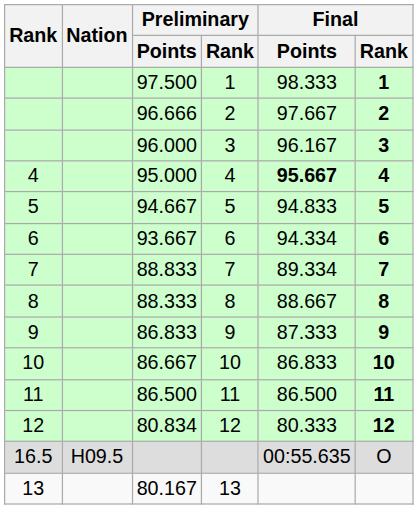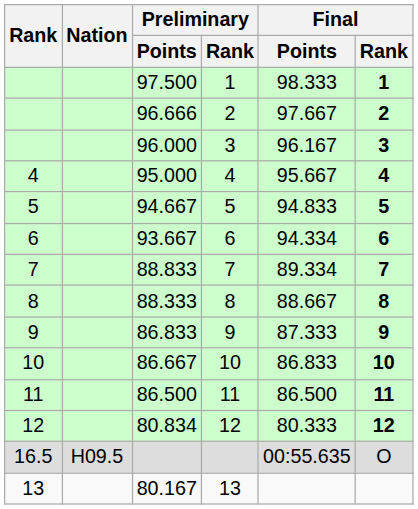95.000 | Final / Points: bold -> normal
